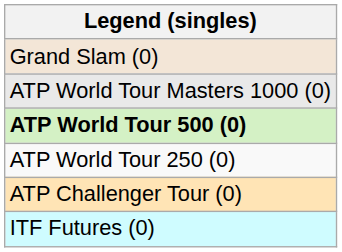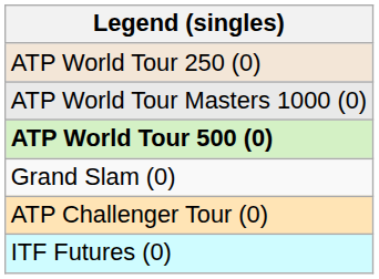row 2 | column 1: Grand Slam (0) -> ATP World Tour 250 (0)
row 5 | column 1: ATP World Tour 250 (0) -> Grand Slam (0)
